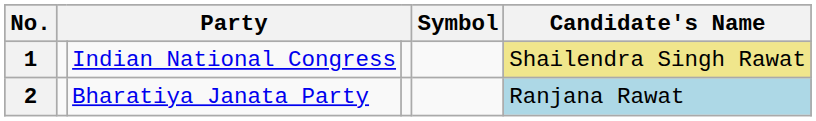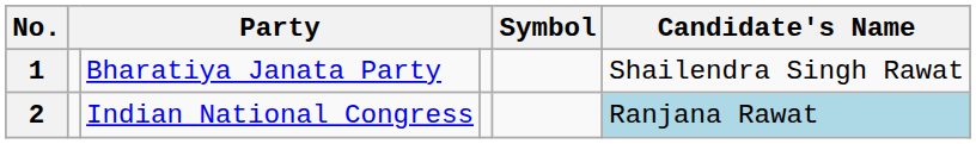1 | column 3: Indian National Congress -> Bharatiya Janata Party
1 | Candidate's Name: khaki background -> no background
2 | column 3: Bharatiya Janata Party -> Indian National Congress
